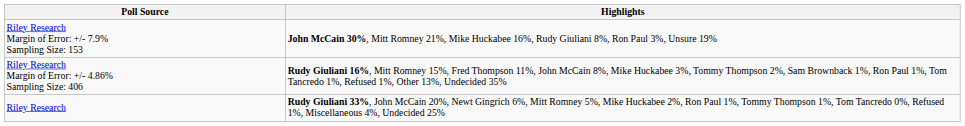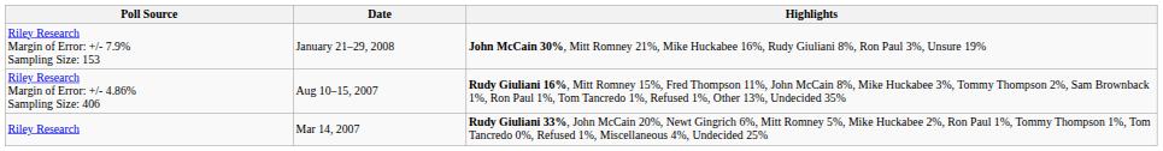+ column: Date | January 21–29, 2008 | Aug 10–15, 2007 | Mar 14, 2007
